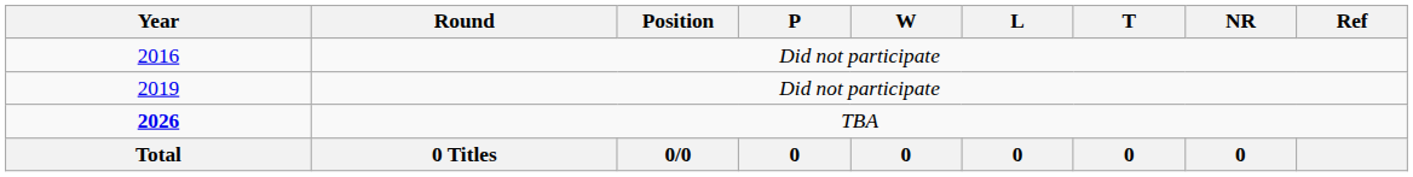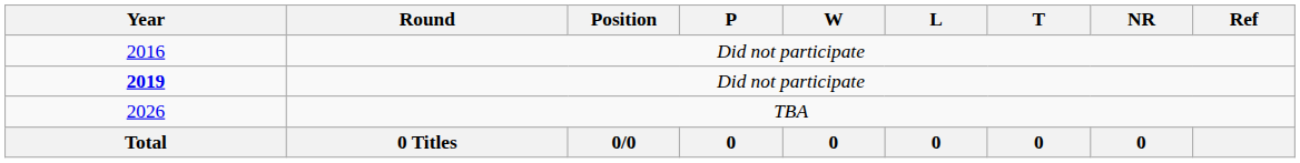2019 | Year: normal -> bold
2026 | Year: bold -> normal
